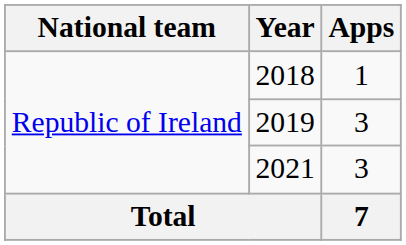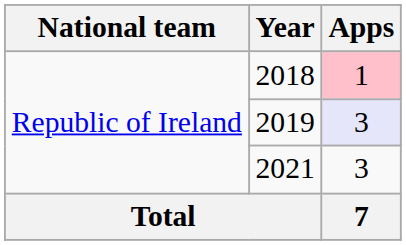2018 | Apps: no background -> pink background
2019 | Apps: no background -> lavender background
